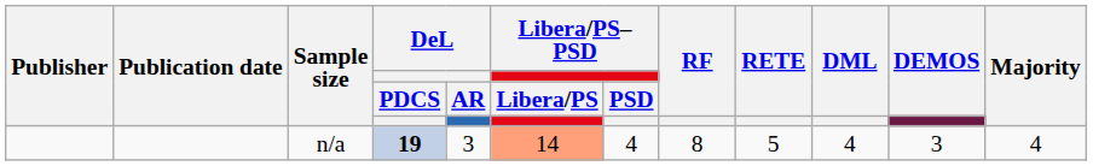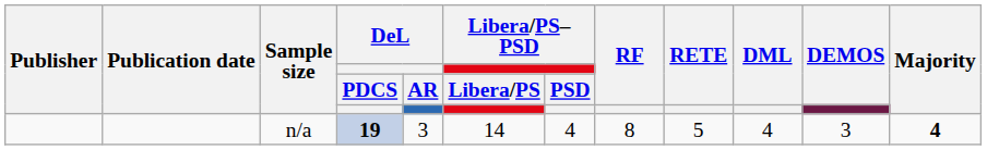n/a | Libera/PS–PSD / Libera/PS: lightsalmon background -> no background
n/a | Majority: normal -> bold
